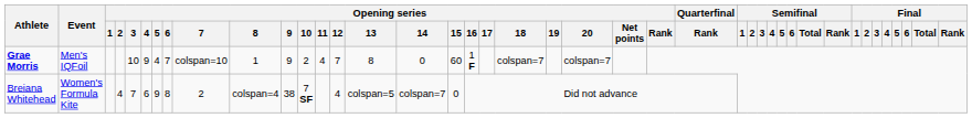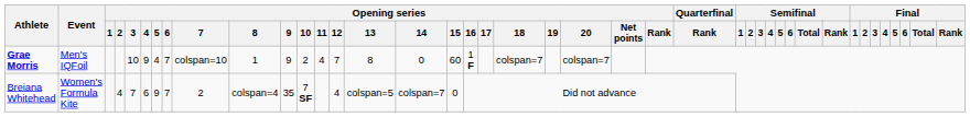Breiana Whitehead | Opening series / 6: 8 -> 7
Breiana Whitehead | Opening series / 9: 38 -> 35
